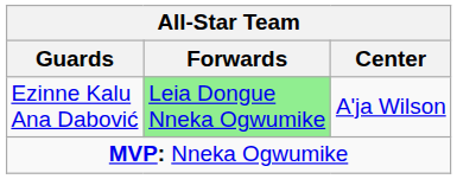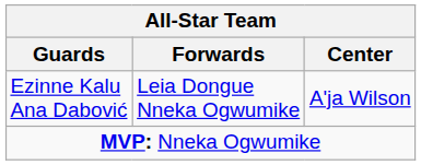Ezinne Kalu Ana Dabović | Forwards: lightgreen background -> no background
